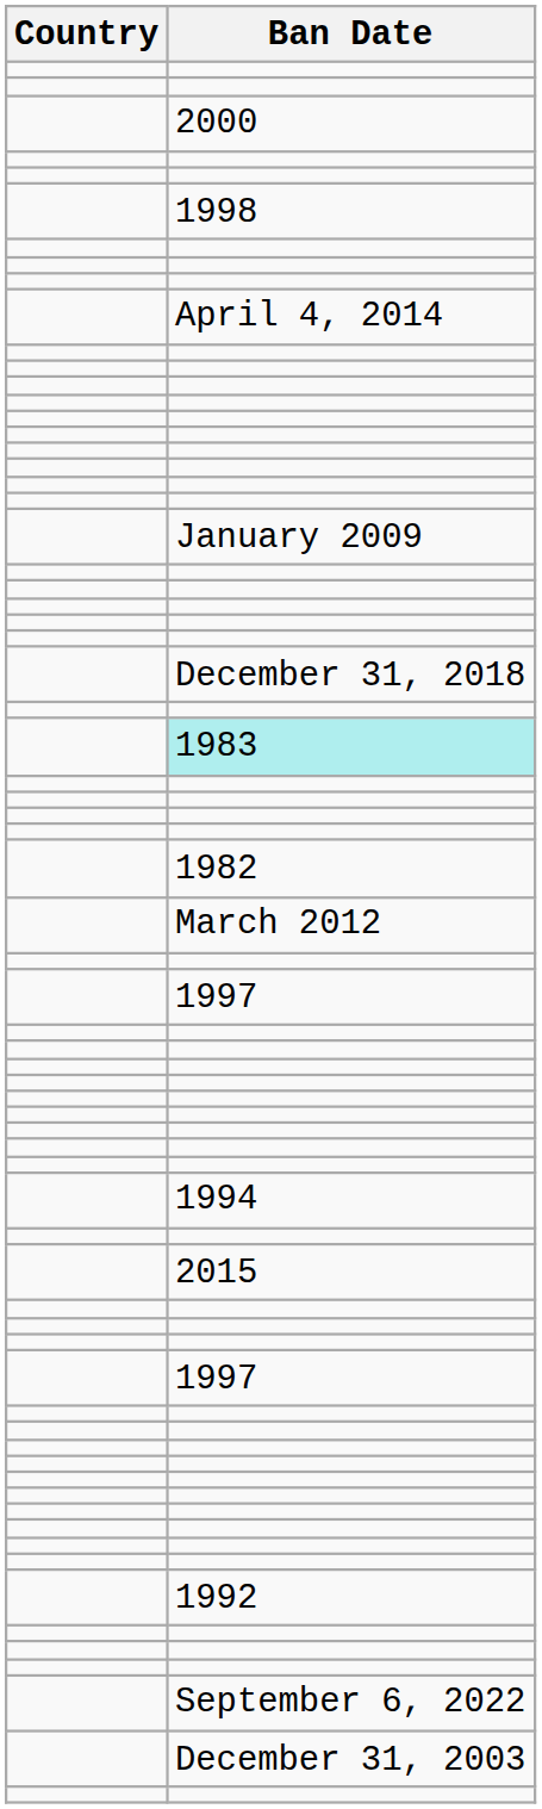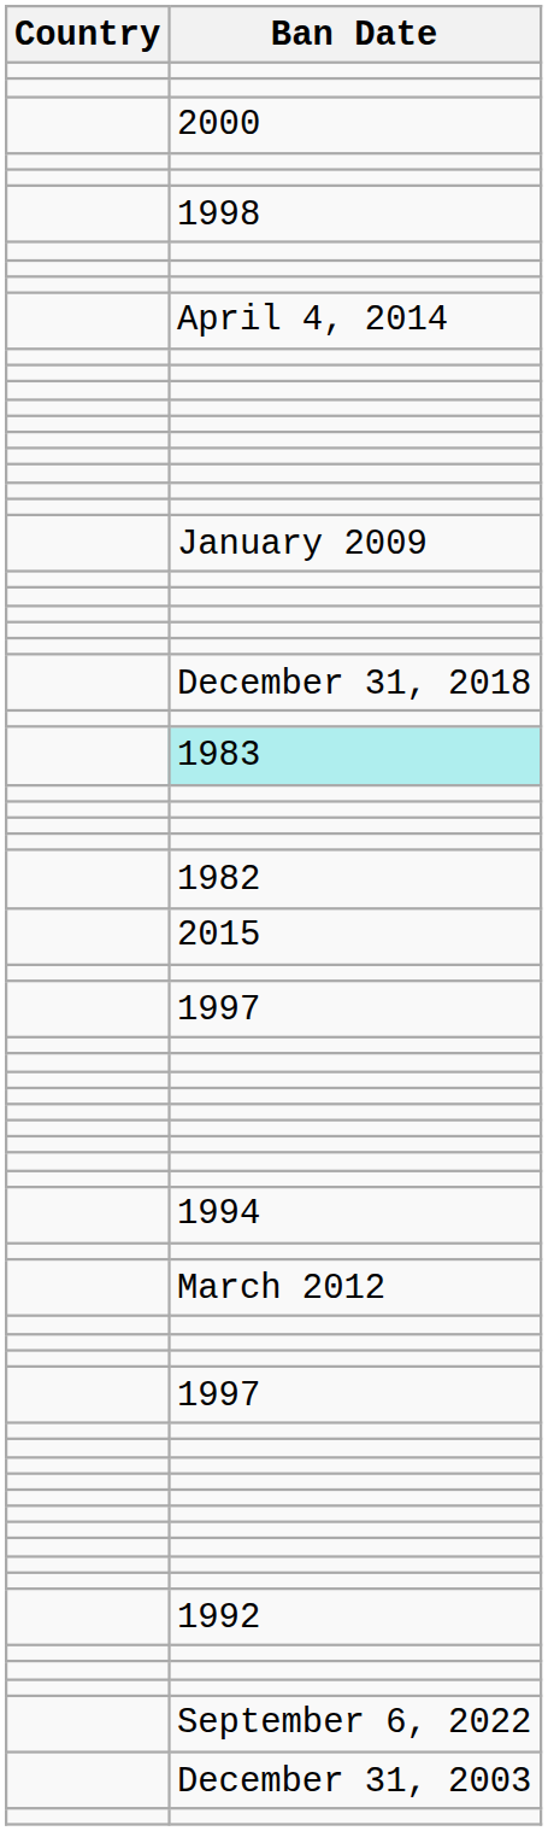row 36 | Ban Date: March 2012 -> 2015
row 50 | Ban Date: 2015 -> March 2012
